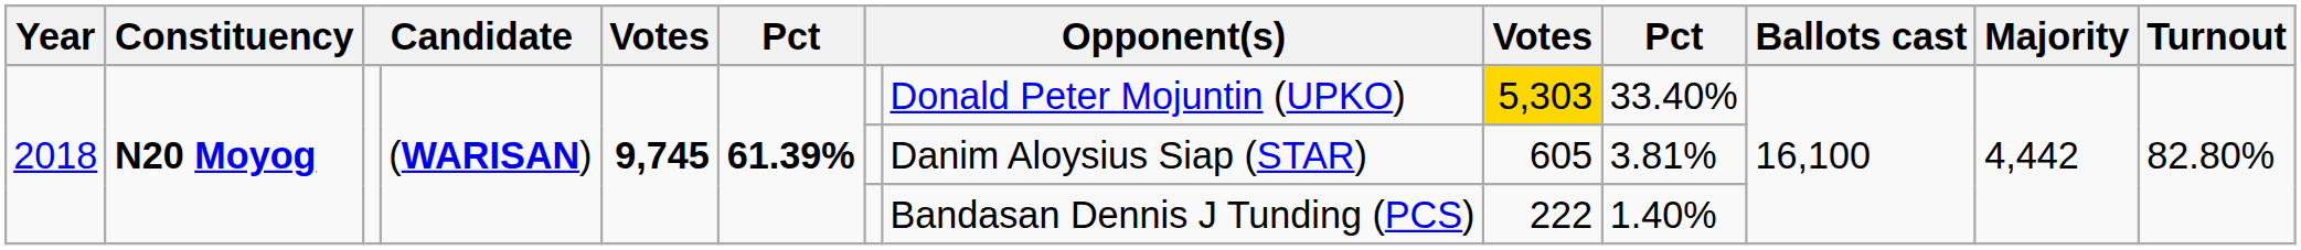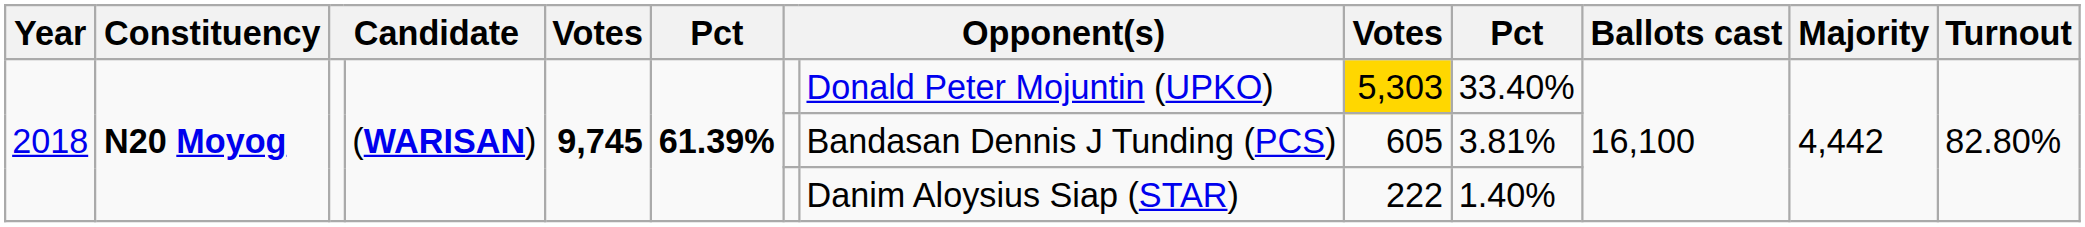row 3 | column 8: Danim Aloysius Siap (STAR) -> Bandasan Dennis J Tunding (PCS)
row 4 | column 8: Bandasan Dennis J Tunding (PCS) -> Danim Aloysius Siap (STAR)
